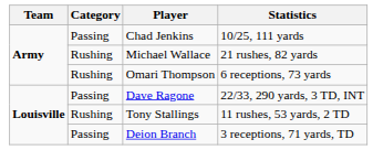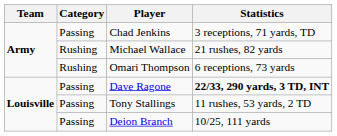Chad Jenkins | Statistics: 10/25, 111 yards -> 3 receptions, 71 yards, TD
Dave Ragone | Statistics: normal -> bold
Tony Stallings | Category: Rushing -> Passing
Deion Branch | Statistics: 3 receptions, 71 yards, TD -> 10/25, 111 yards
